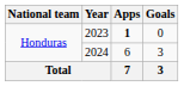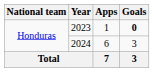2023 | Apps: bold -> normal
2023 | Goals: normal -> bold
